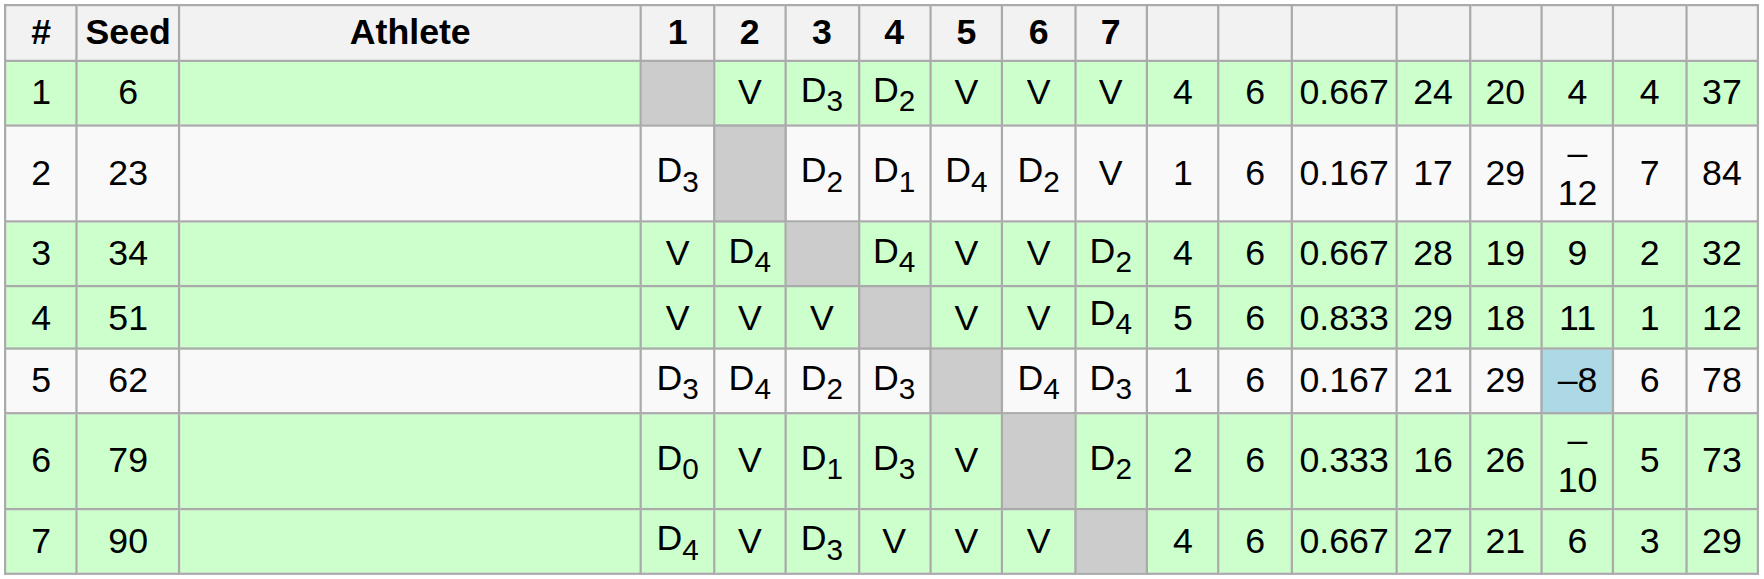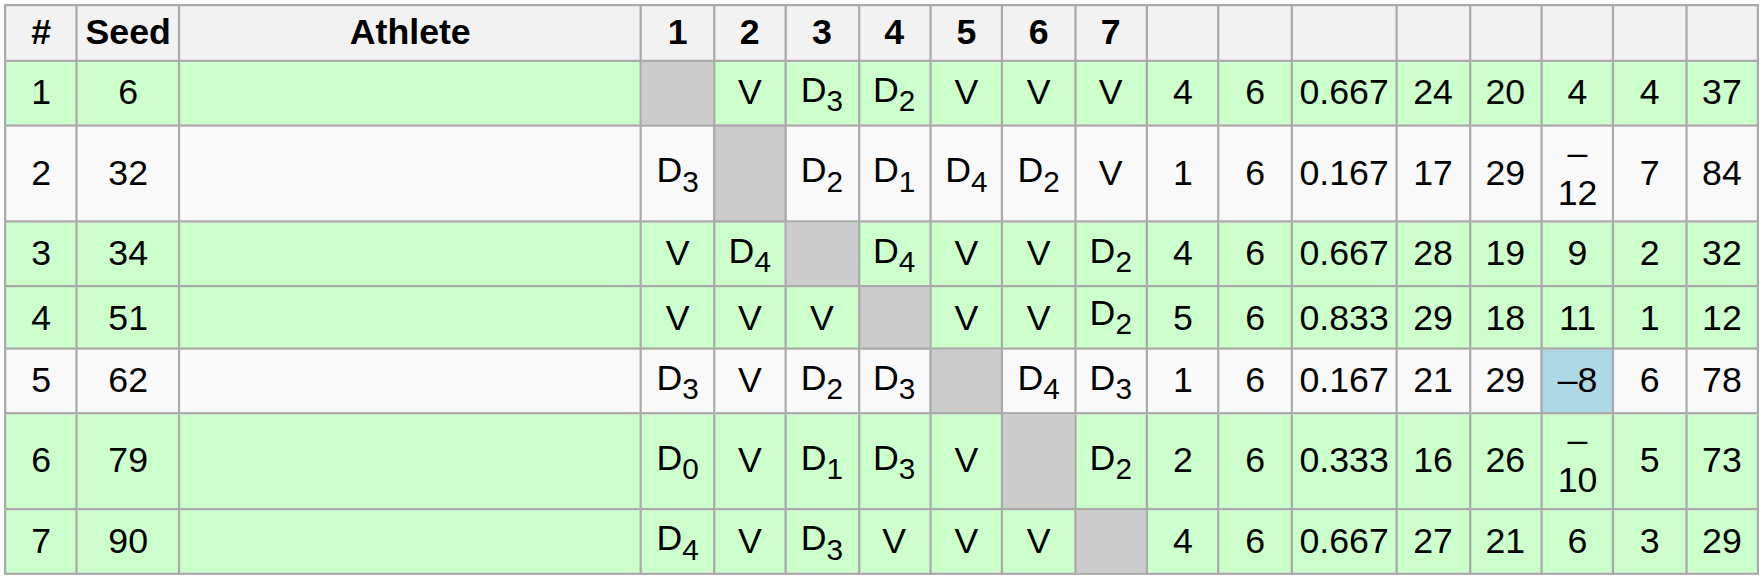row 3 | Seed: 23 -> 32
row 5 | 7: D4 -> D2
row 6 | 2: D4 -> V
